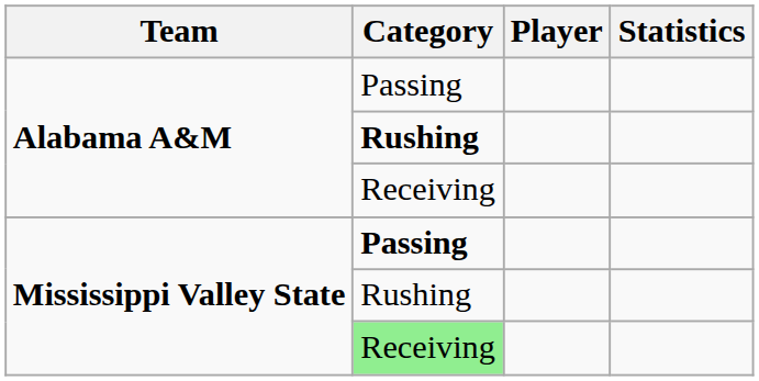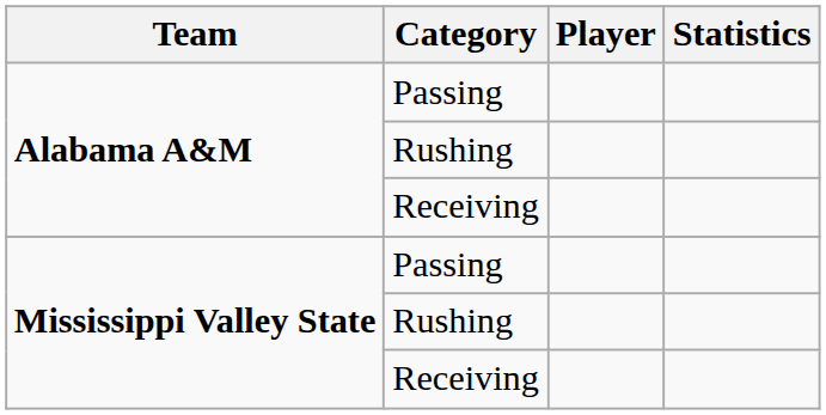Alabama A&M / Rushing | Category: bold -> normal
Mississippi Valley State / Passing | Category: bold -> normal
Mississippi Valley State / Receiving | Category: lightgreen background -> no background
